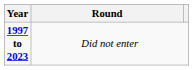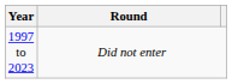1997 to 2023 | Year: bold -> normal
